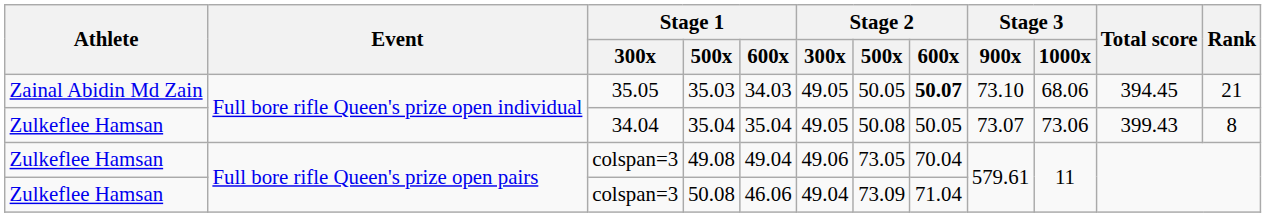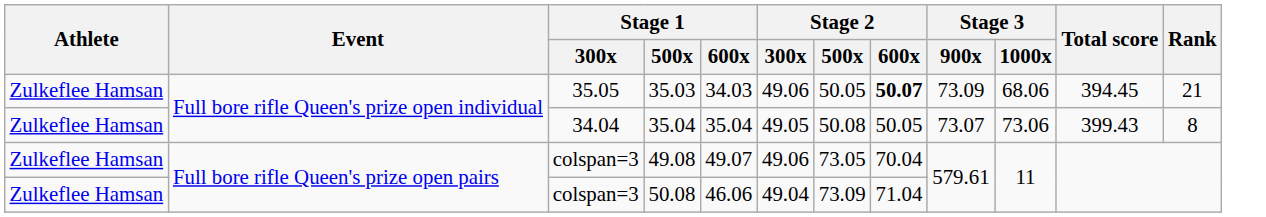35.03 | Athlete: Zainal Abidin Md Zain -> Zulkeflee Hamsan
35.03 | Stage 2 / 300x: 49.05 -> 49.06
35.03 | Stage 3 / 900x: 73.10 -> 73.09
49.08 | Stage 1 / 600x: 49.04 -> 49.07
